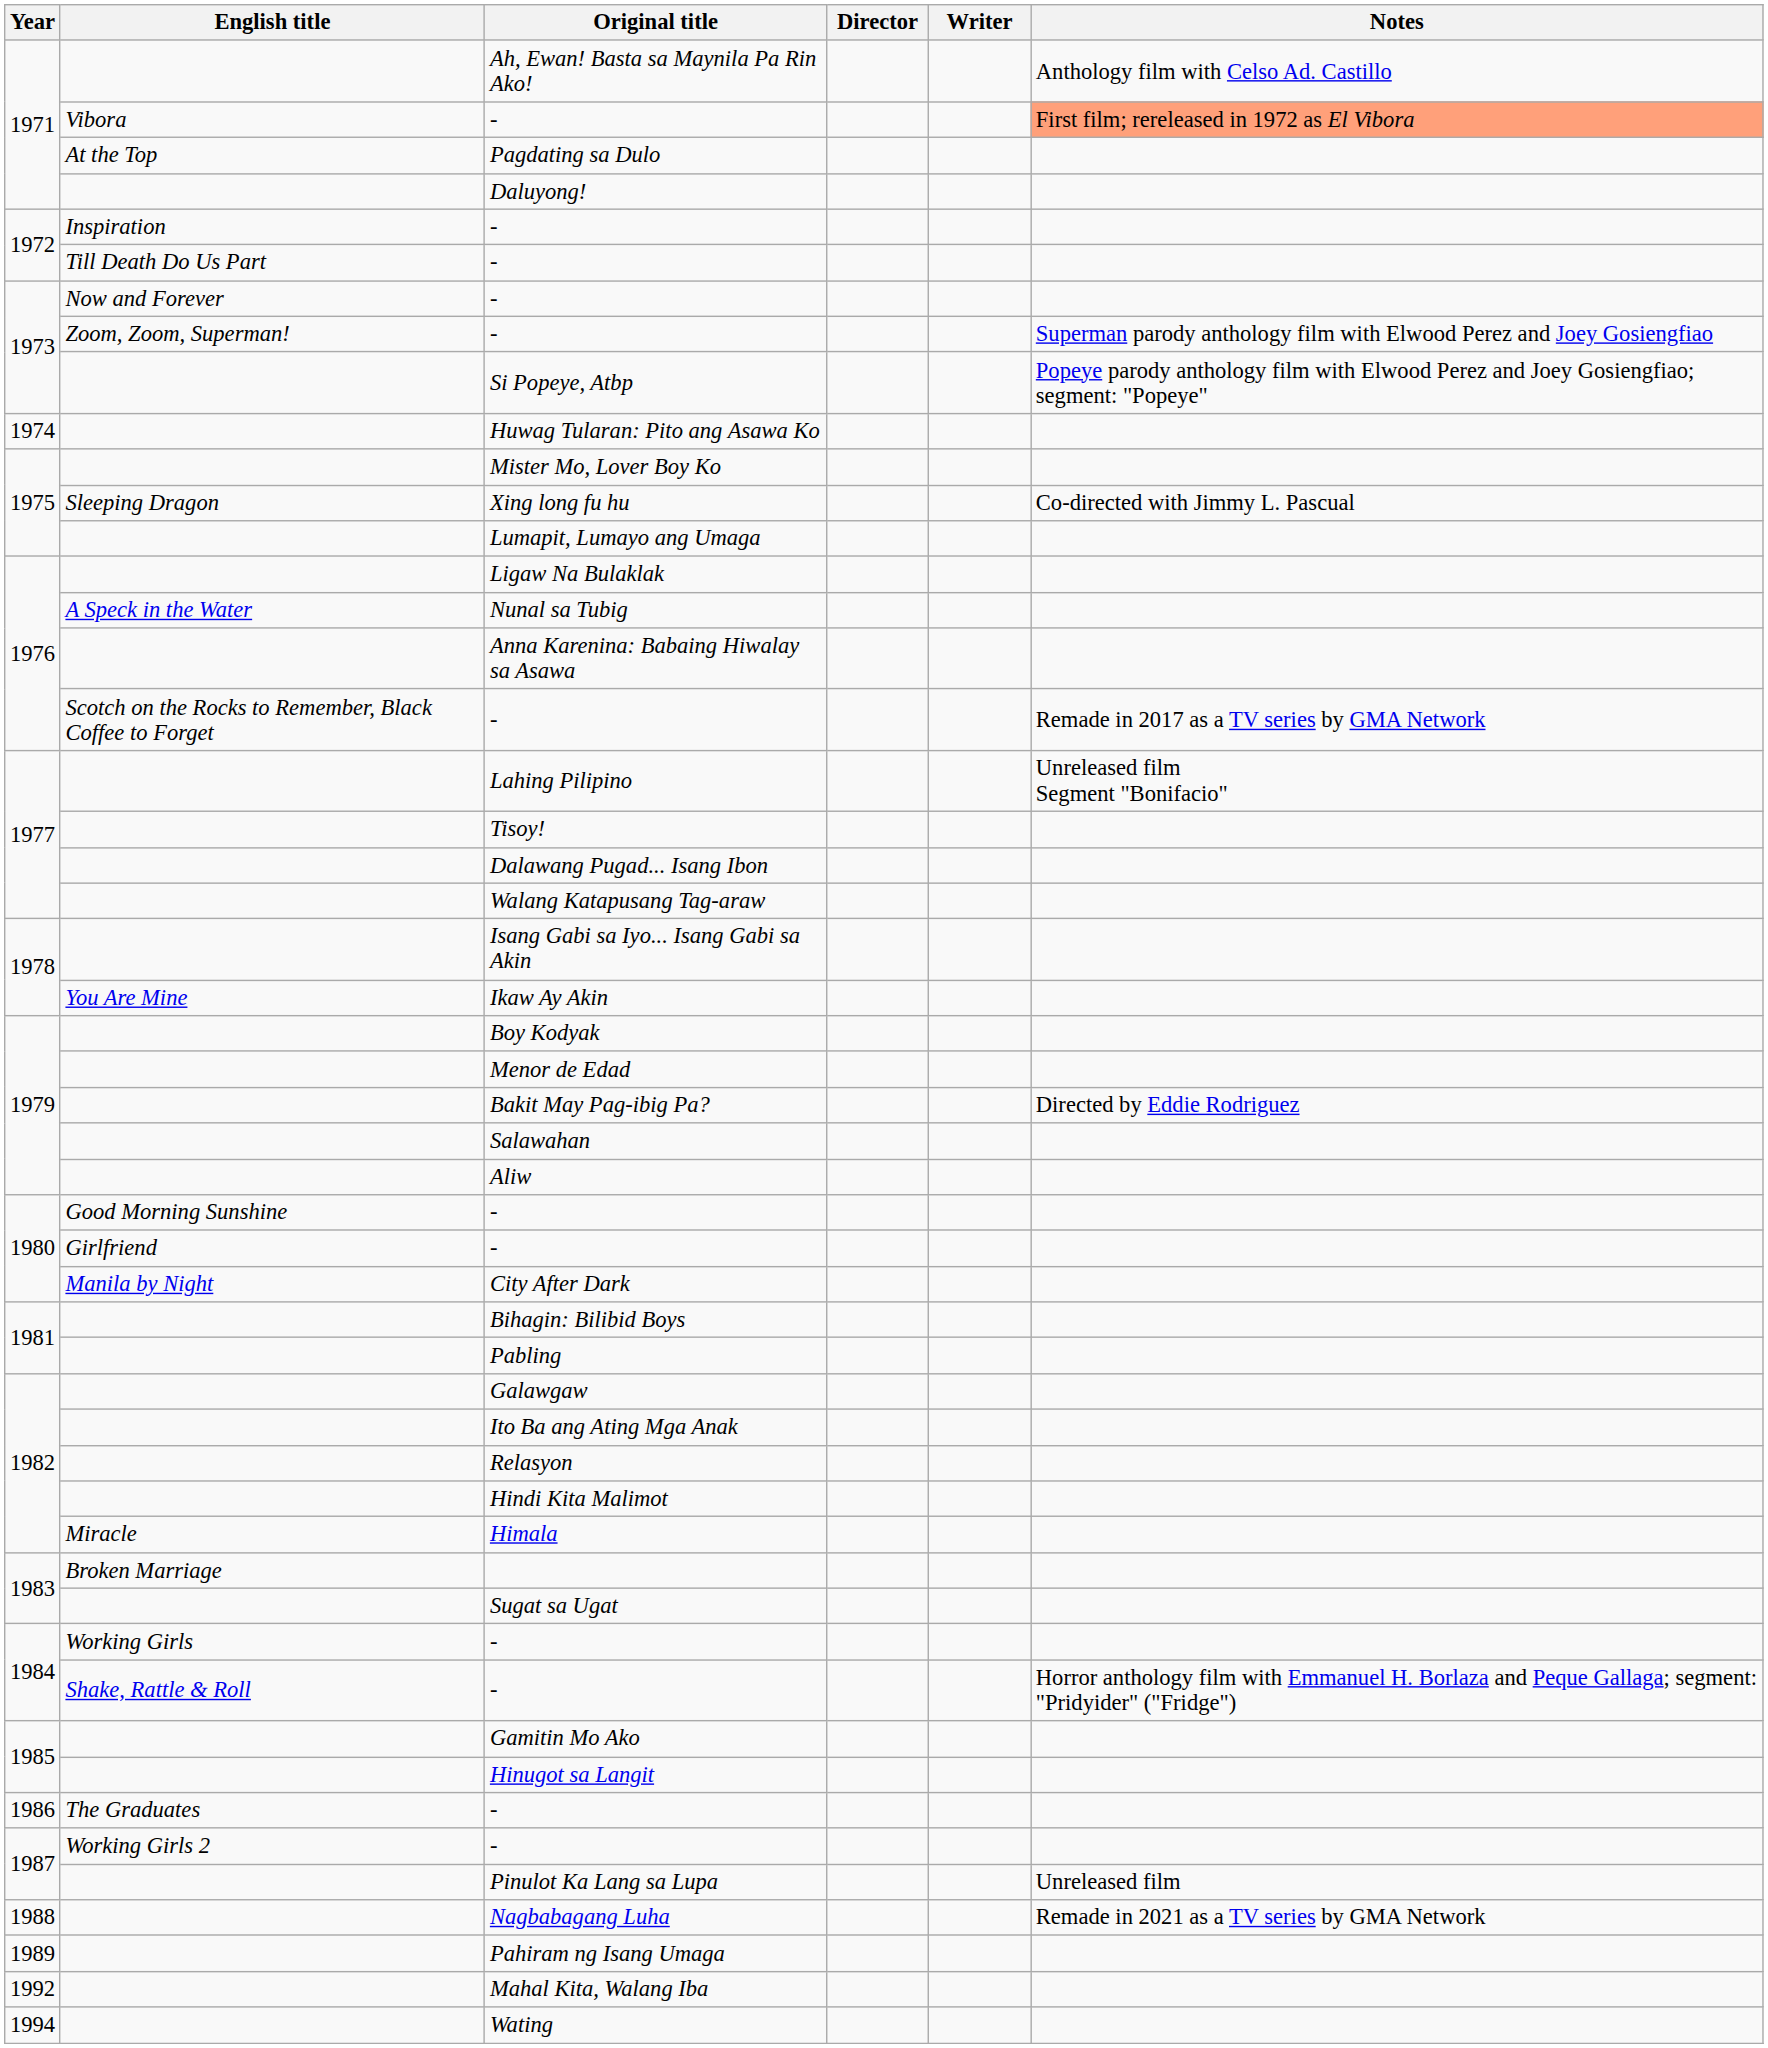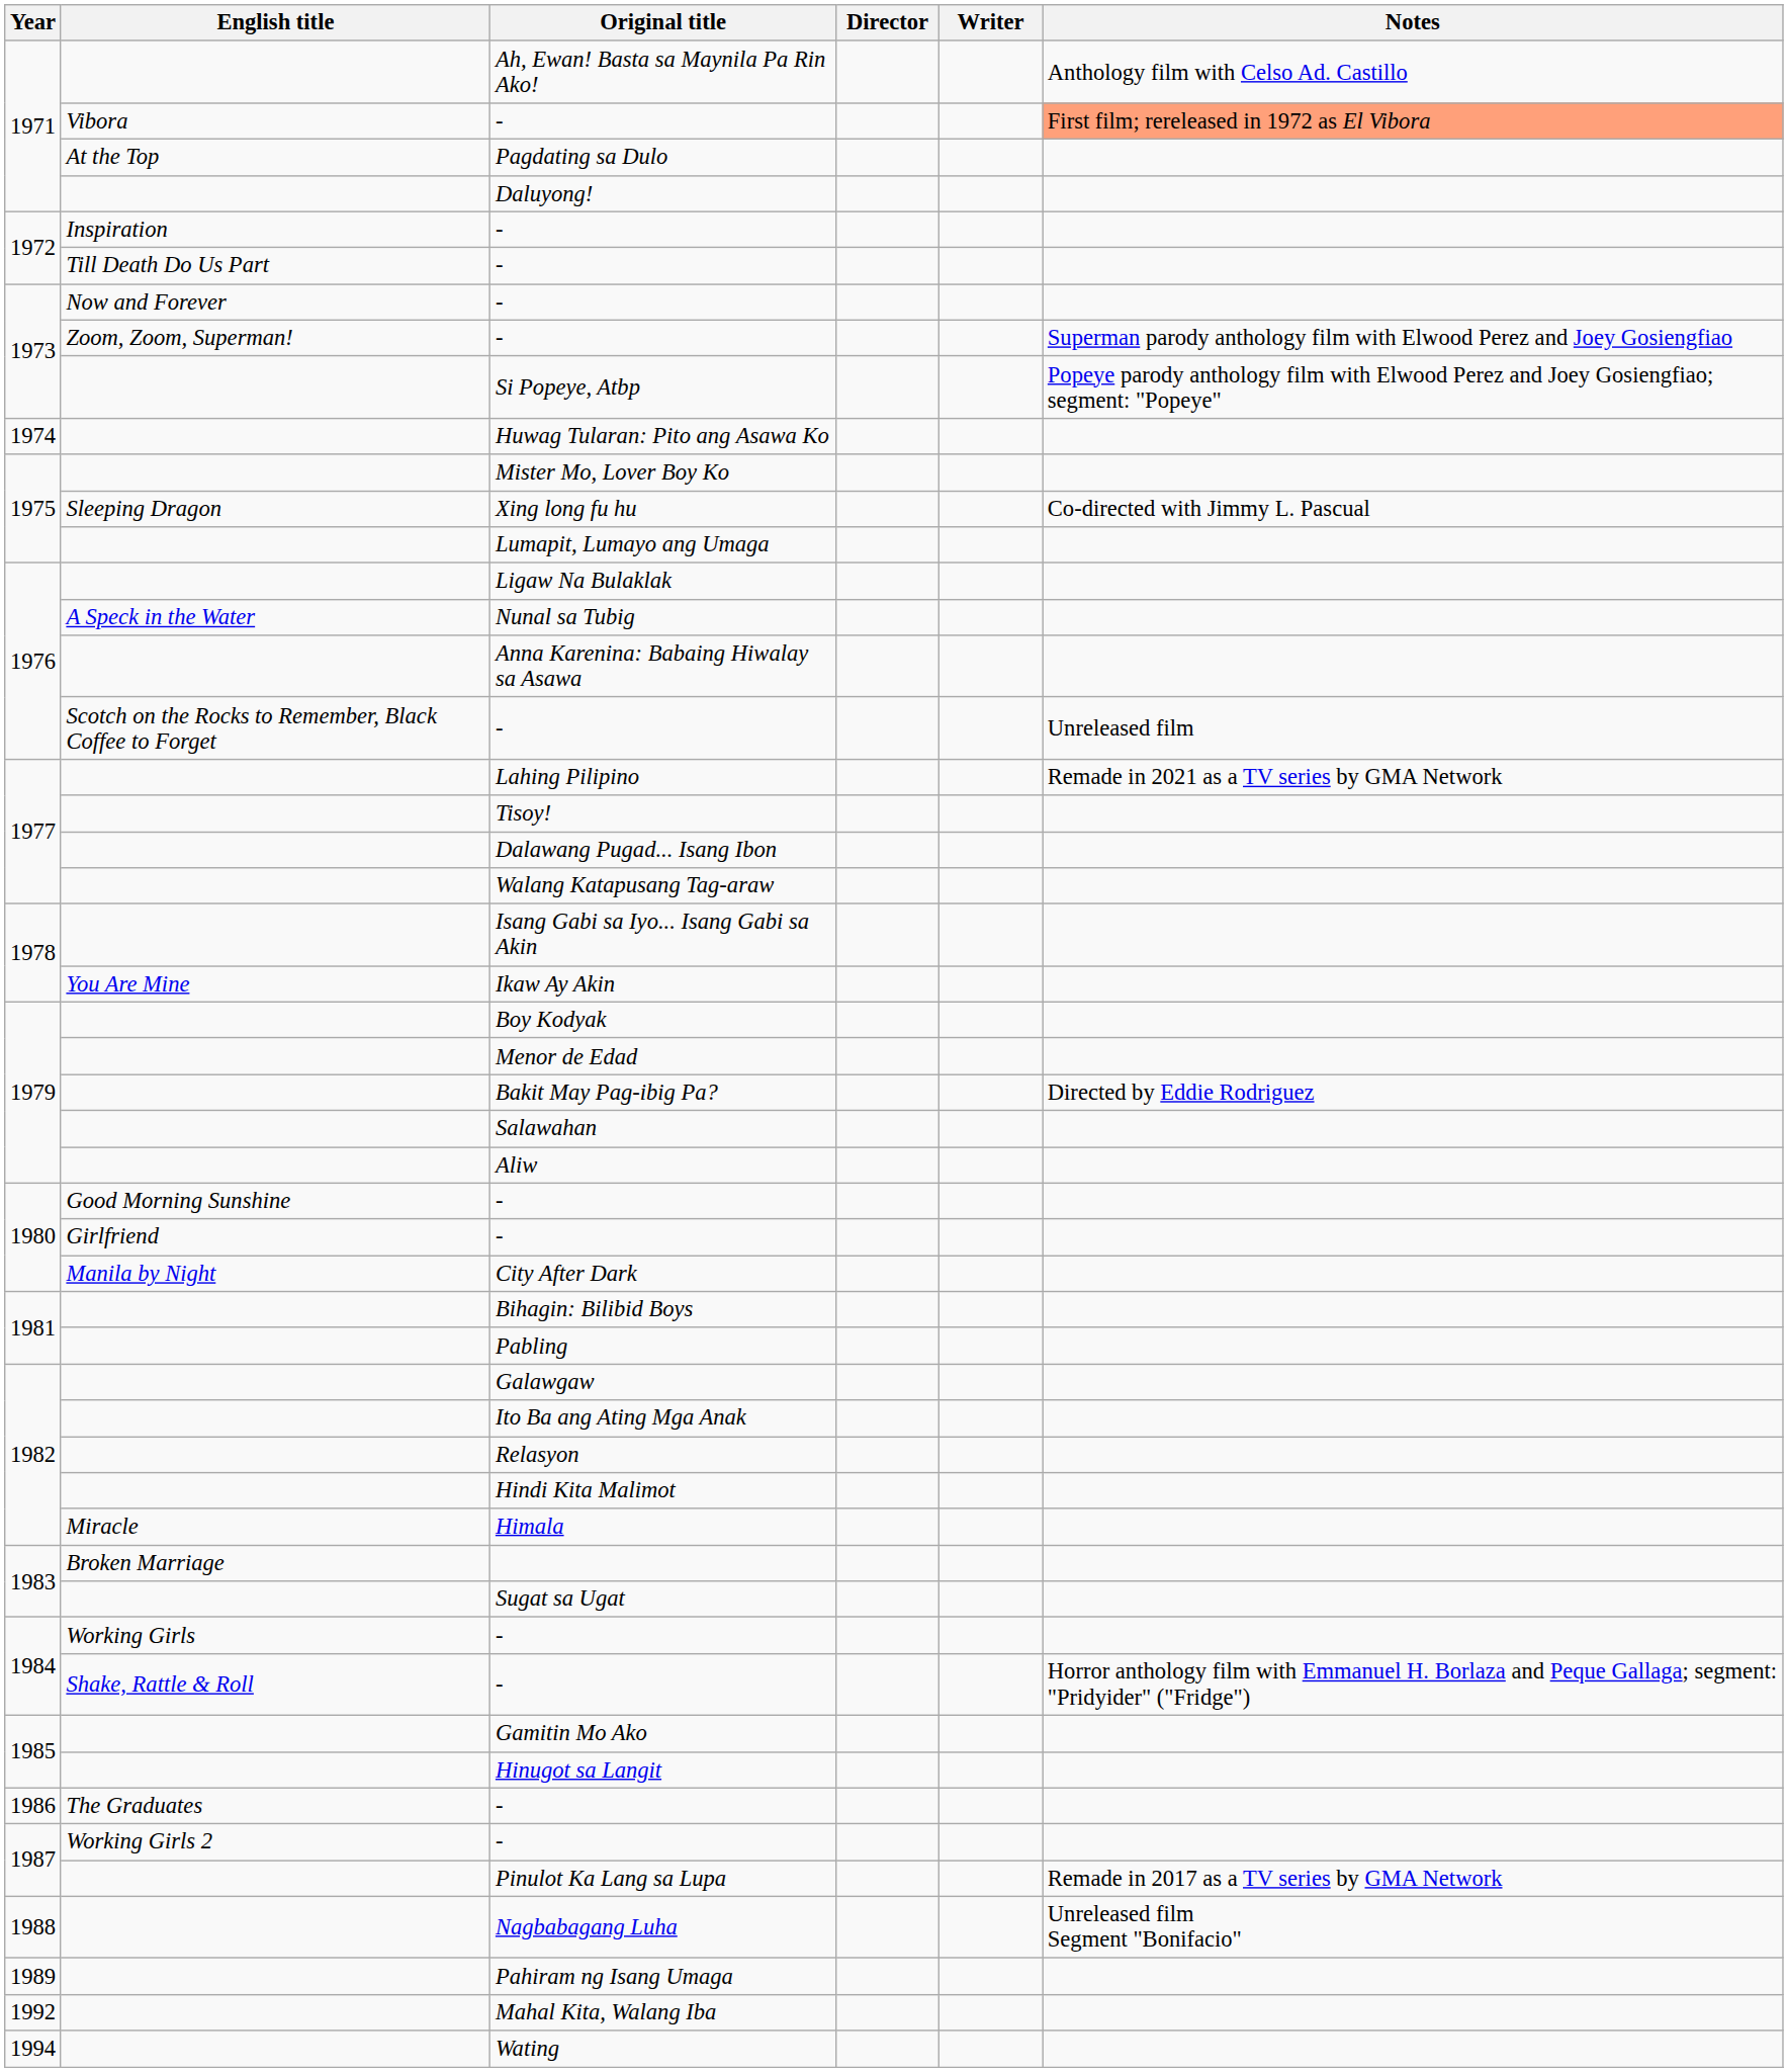Scotch on the Rocks to Remember, Black Coffee to Forget / - | Notes: Remade in 2017 as a TV series by GMA Network -> Unreleased film
Lahing Pilipino | Notes: Unreleased film Segment "Bonifacio" -> Remade in 2021 as a TV series by GMA Network
Pinulot Ka Lang sa Lupa | Notes: Unreleased film -> Remade in 2017 as a TV series by GMA Network
Nagbabagang Luha | Notes: Remade in 2021 as a TV series by GMA Network -> Unreleased film Segment "Bonifacio"
